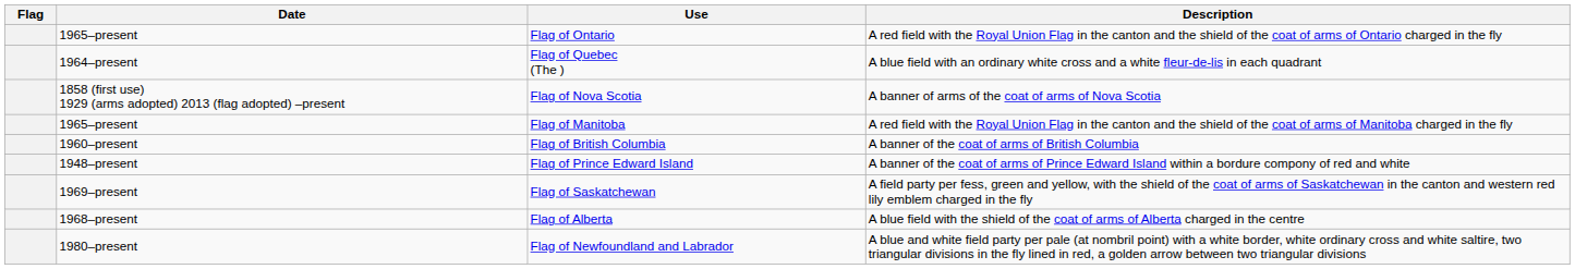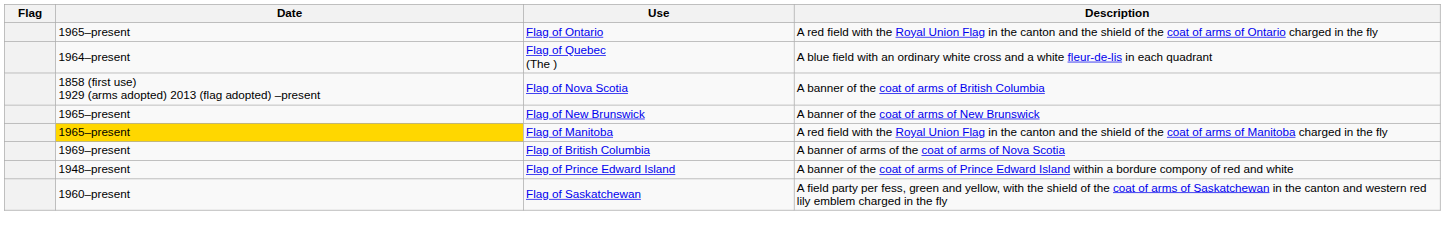Flag of Nova Scotia | Description: A banner of arms of the coat of arms of Nova Scotia -> A banner of the coat of arms of British Columbia
+ row: 1965–present | Flag of New Brunswick | A banner of the coat of arms of New Brunswick
Flag of Manitoba | Date: no background -> gold background
Flag of British Columbia | Date: 1960–present -> 1969–present
Flag of British Columbia | Description: A banner of the coat of arms of British Columbia -> A banner of arms of the coat of arms of Nova Scotia
Flag of Saskatchewan | Date: 1969–present -> 1960–present
- row: 1968–present | Flag of Alberta | A blue field with the shield of the coat of arms of Alberta charged in the centre
- row: 1980–present | Flag of Newfoundland and Labrador | A blue and white field party per pale (at nombril point) with a white border, white ordinary cross and white saltire, two triangular divisions in the fly lined in red, a golden arrow between two triangular divisions
